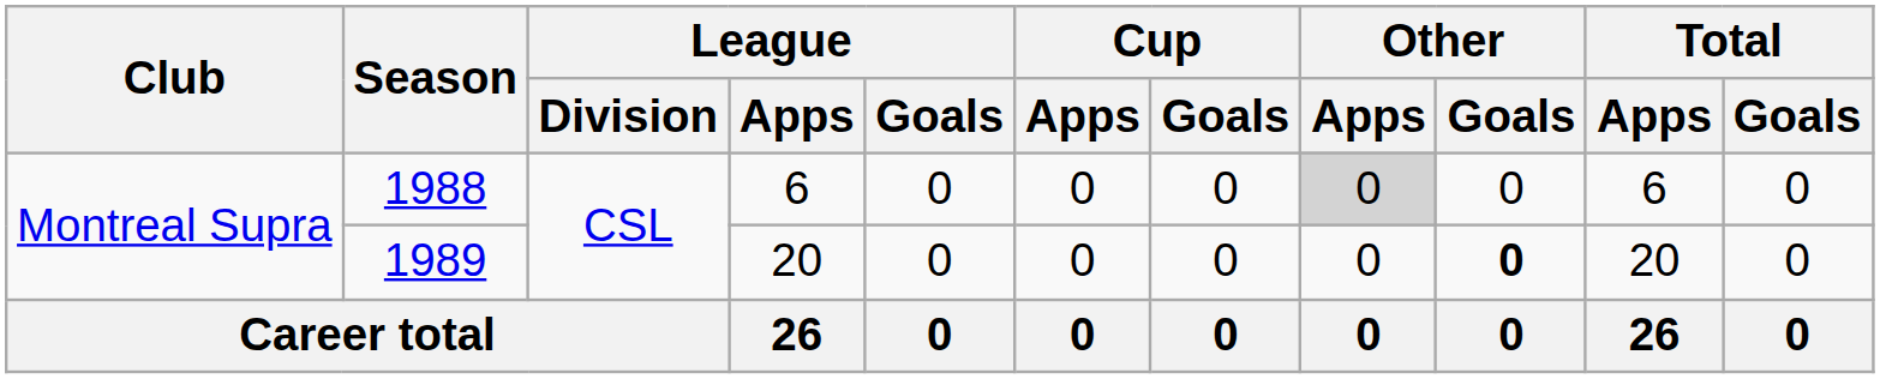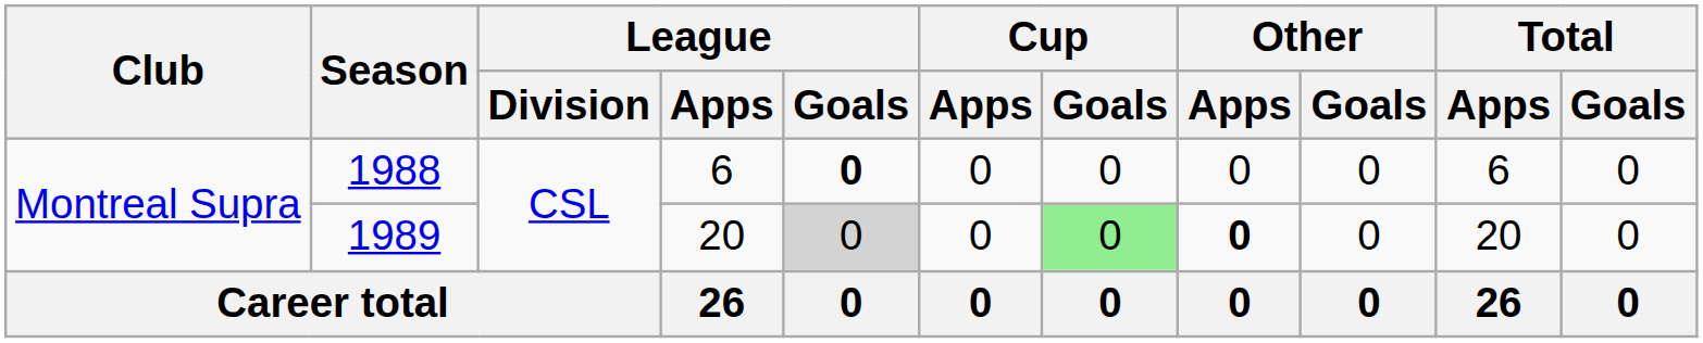1988 | League / Goals: normal -> bold
1988 | Other / Apps: lightgrey background -> no background
1989 | League / Goals: no background -> lightgrey background
1989 | Cup / Goals: no background -> lightgreen background
1989 | Other / Apps: normal -> bold
1989 | Other / Goals: bold -> normal
